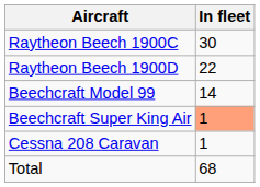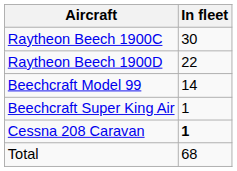Beechcraft Super King Air | In fleet: lightsalmon background -> no background
Cessna 208 Caravan | In fleet: normal -> bold
